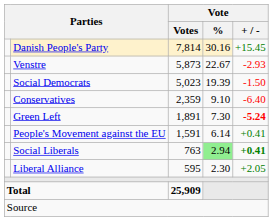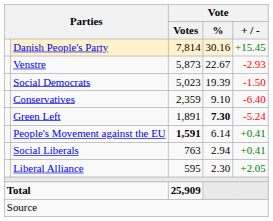Green Left | Vote / %: normal -> bold
Green Left | Vote / + / -: bold -> normal
People's Movement against the EU | Vote / Votes: normal -> bold
Social Liberals | Vote / %: lightgreen background -> no background
Social Liberals | Vote / + / -: bold -> normal
